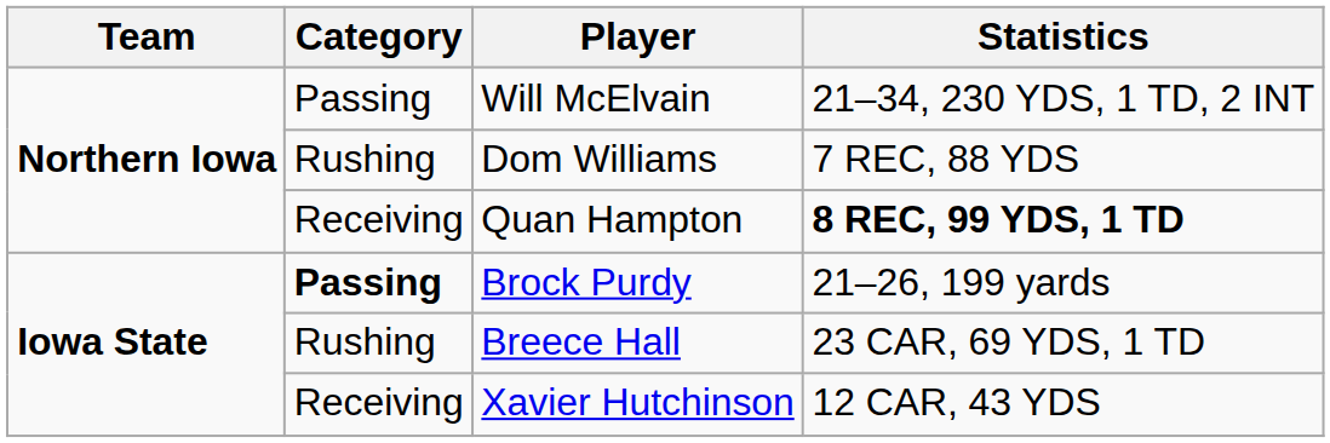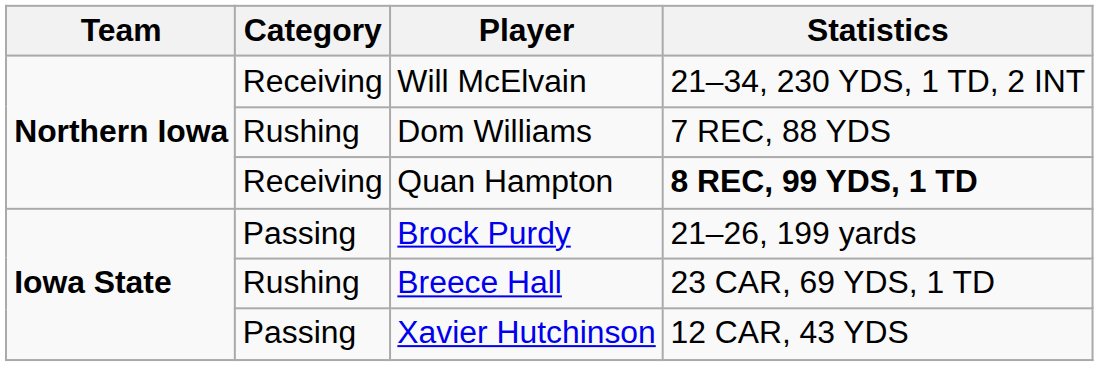Will McElvain | Category: Passing -> Receiving
Brock Purdy | Category: bold -> normal
Xavier Hutchinson | Category: Receiving -> Passing
